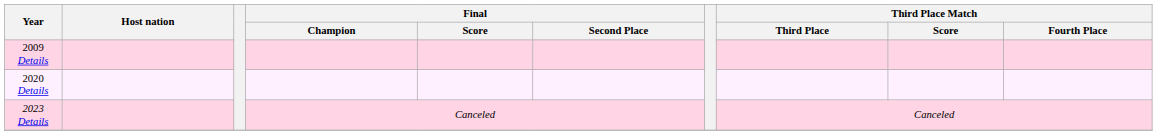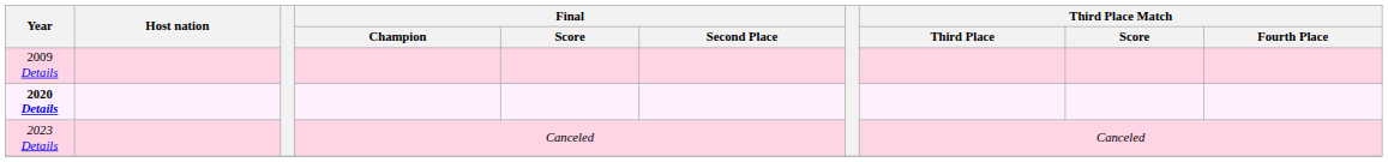2020 Details | Year: normal -> bold
